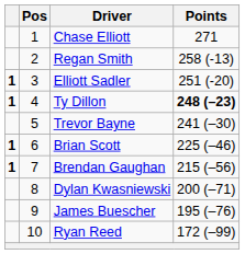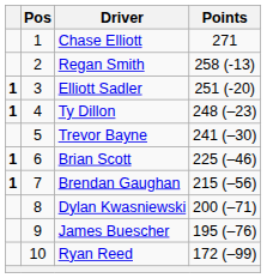Ty Dillon | Points: bold -> normal
